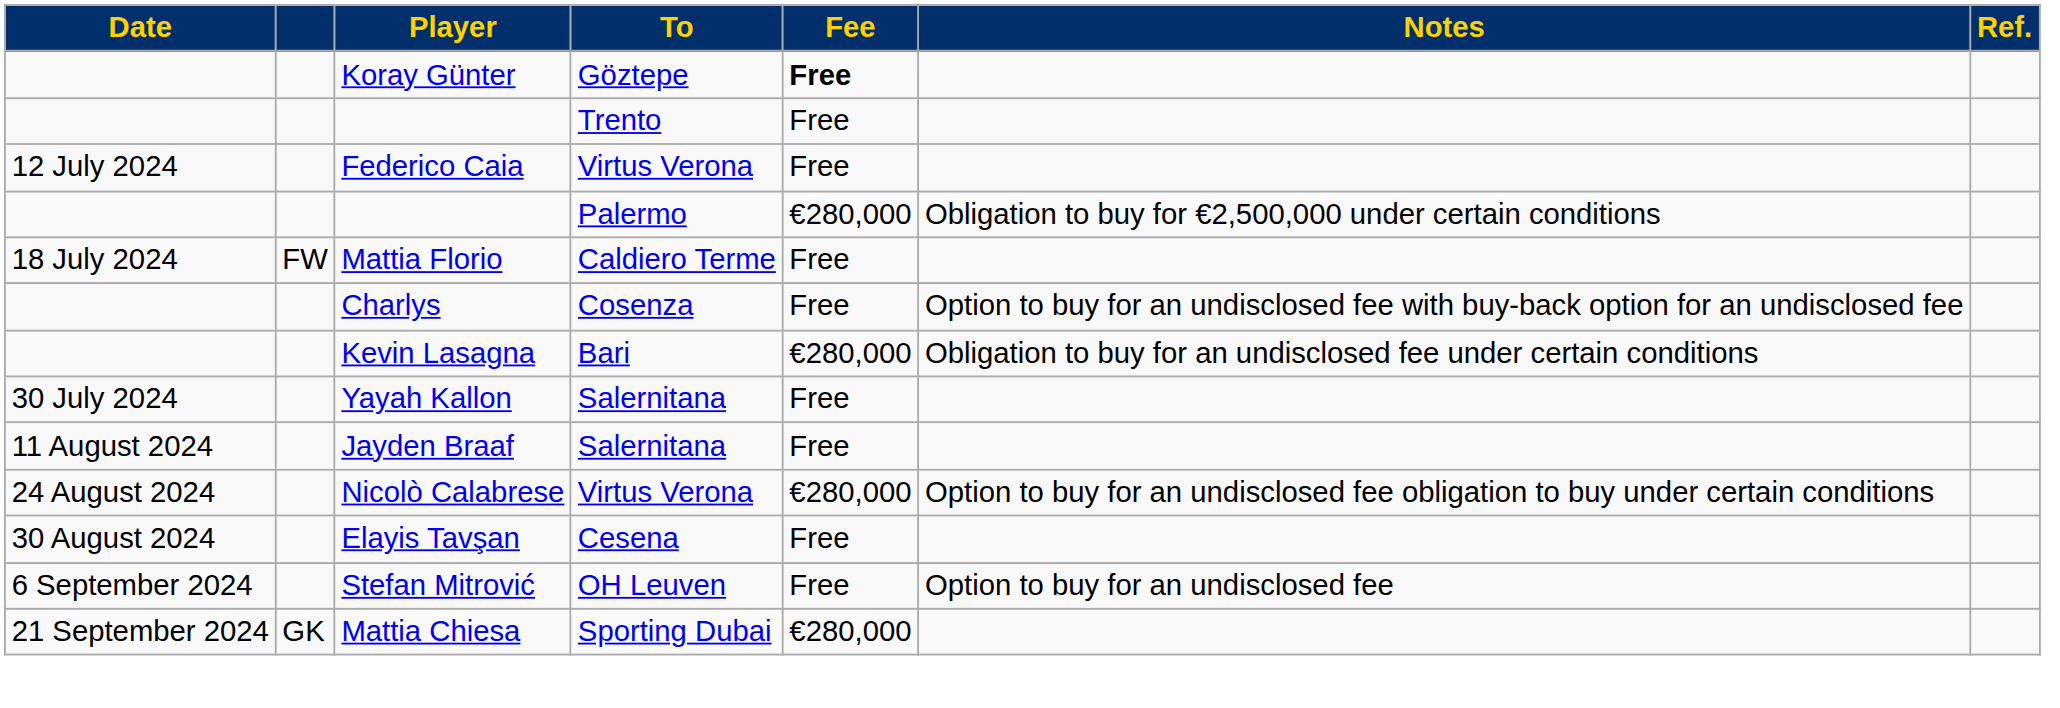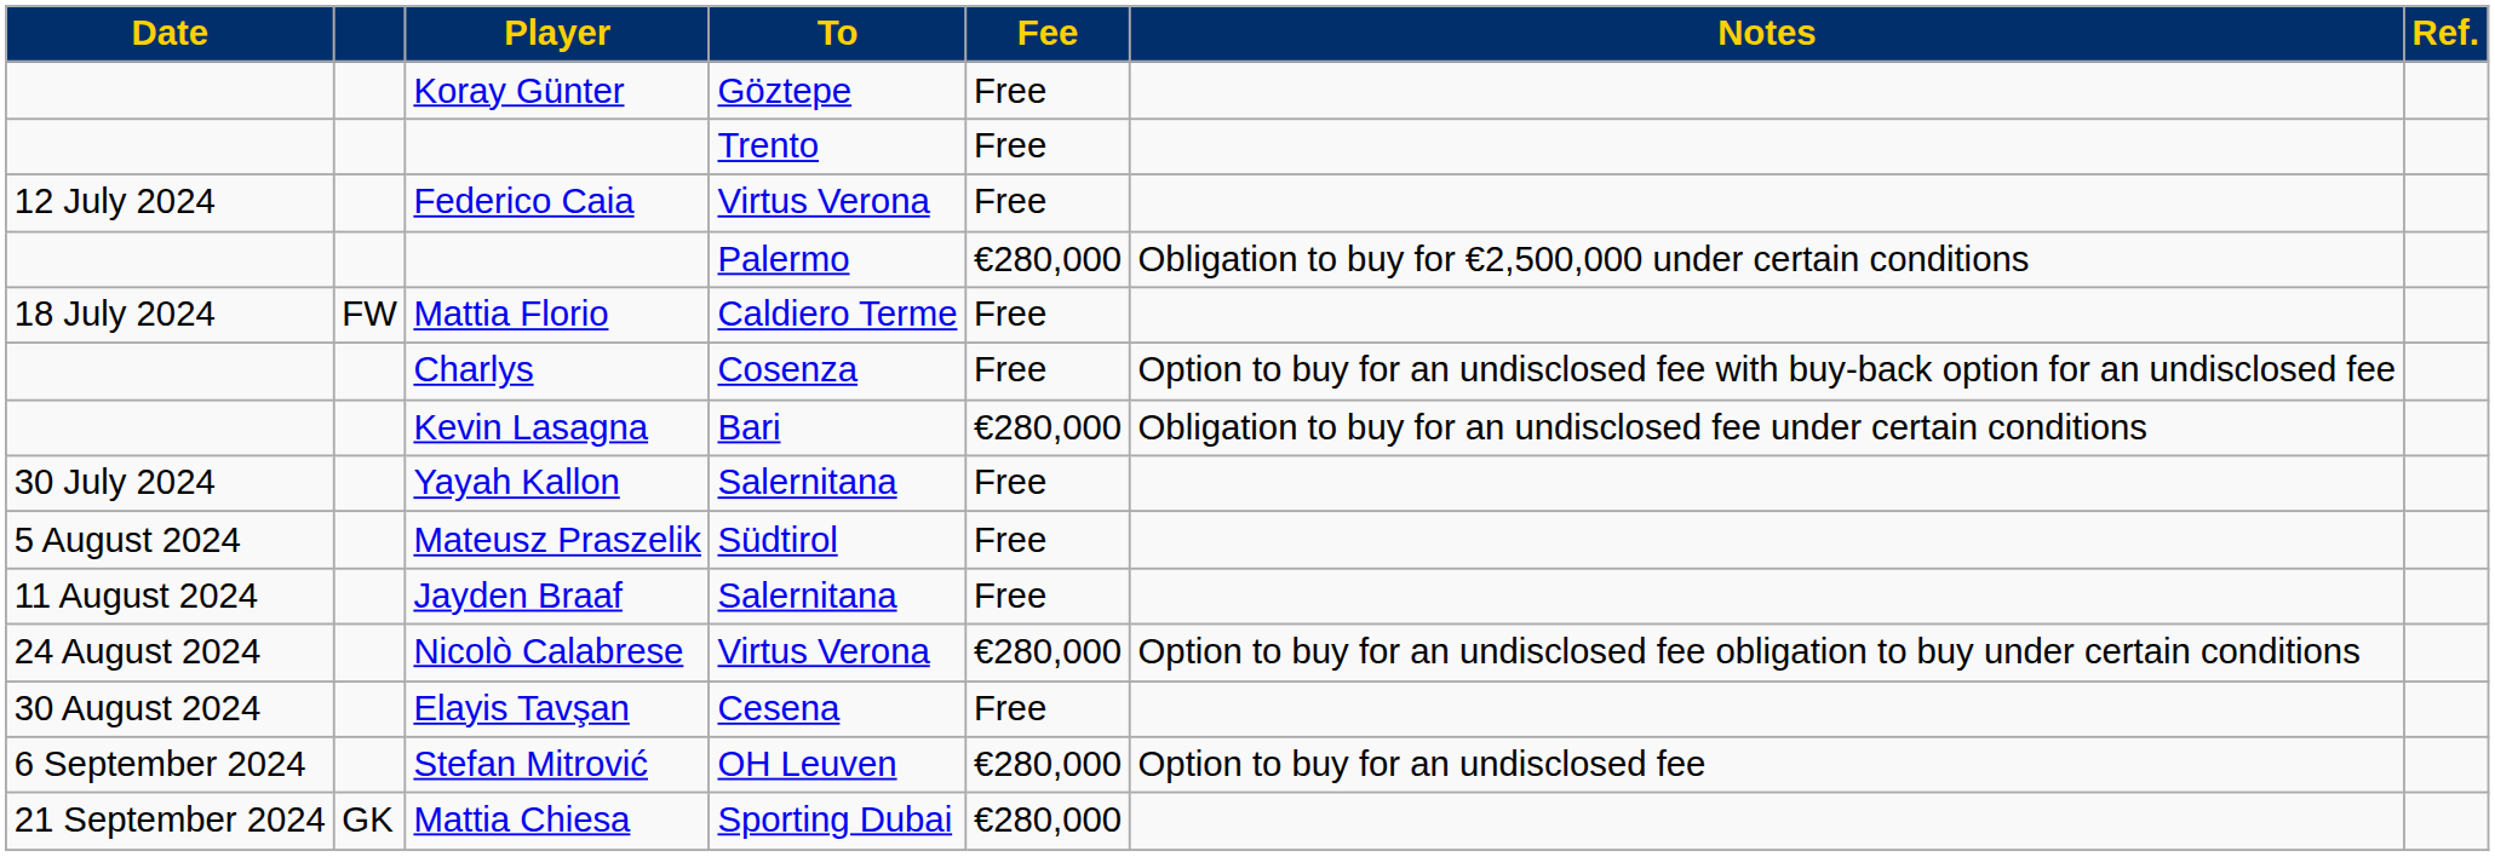Koray Günter | Fee: bold -> normal
+ row: 5 August 2024 | Mateusz Praszelik | Südtirol | Free
Stefan Mitrović | Fee: Free -> €280,000
